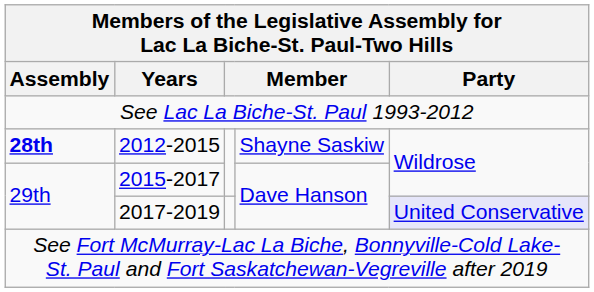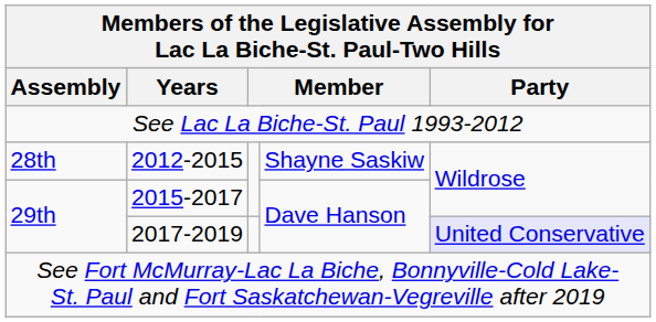2012-2015 | Assembly: bold -> normal
